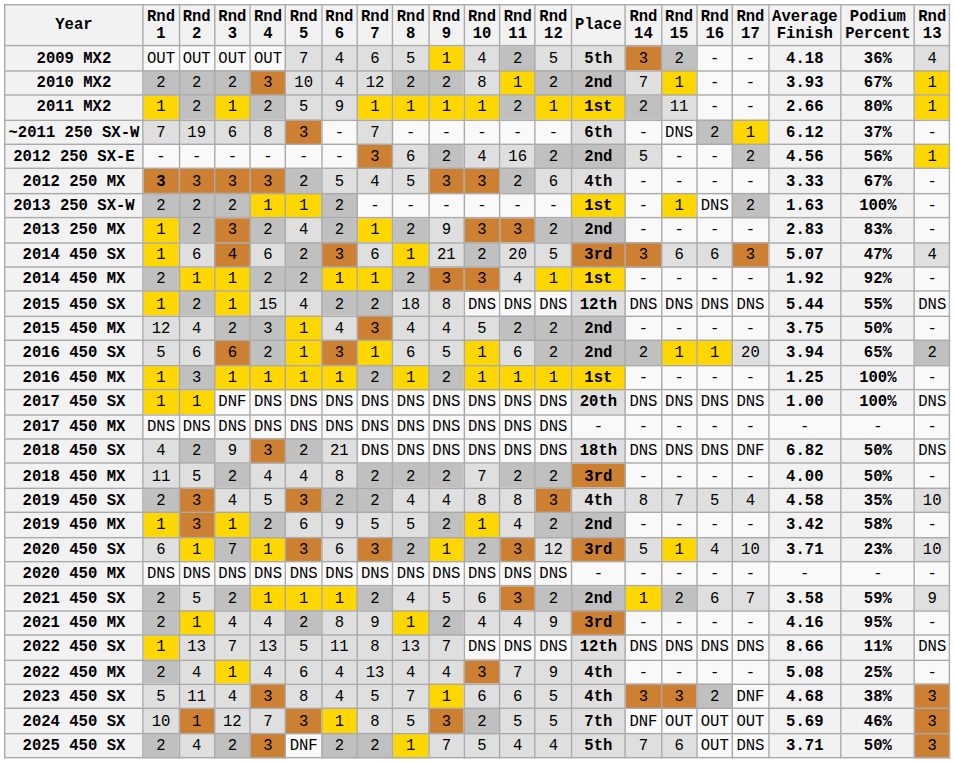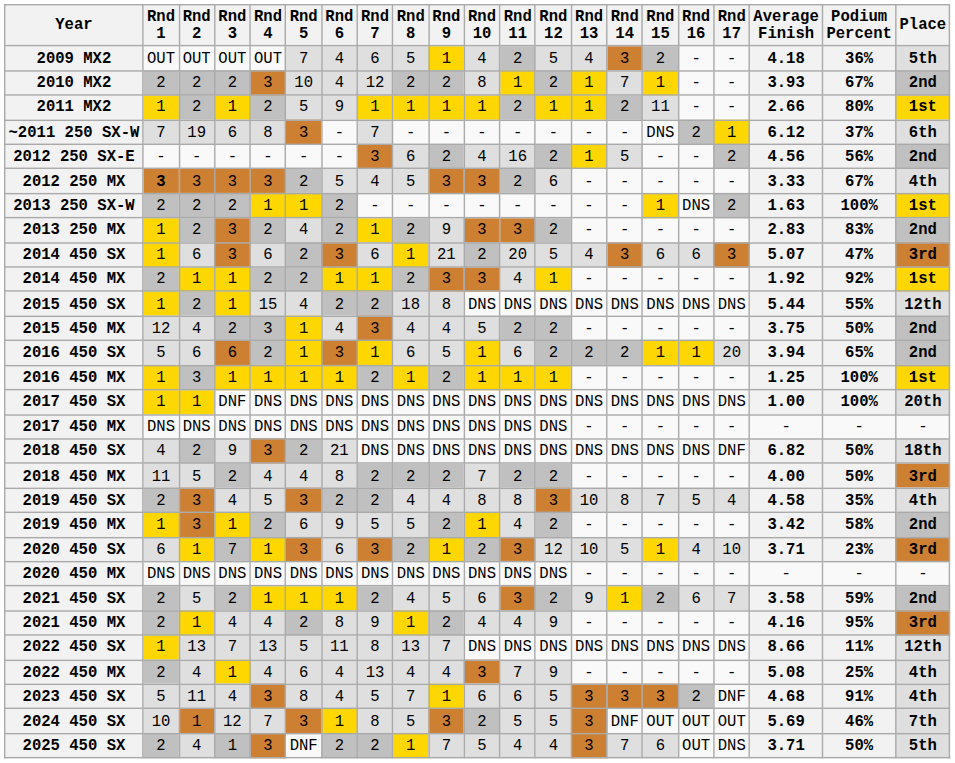columns swapped: Rnd 13 <-> Place
2014 450 SX | Rnd 3: 4 -> 3
2023 450 SX | Podium Percent: 38% -> 91%
2025 450 SX | Rnd 3: 2 -> 1
